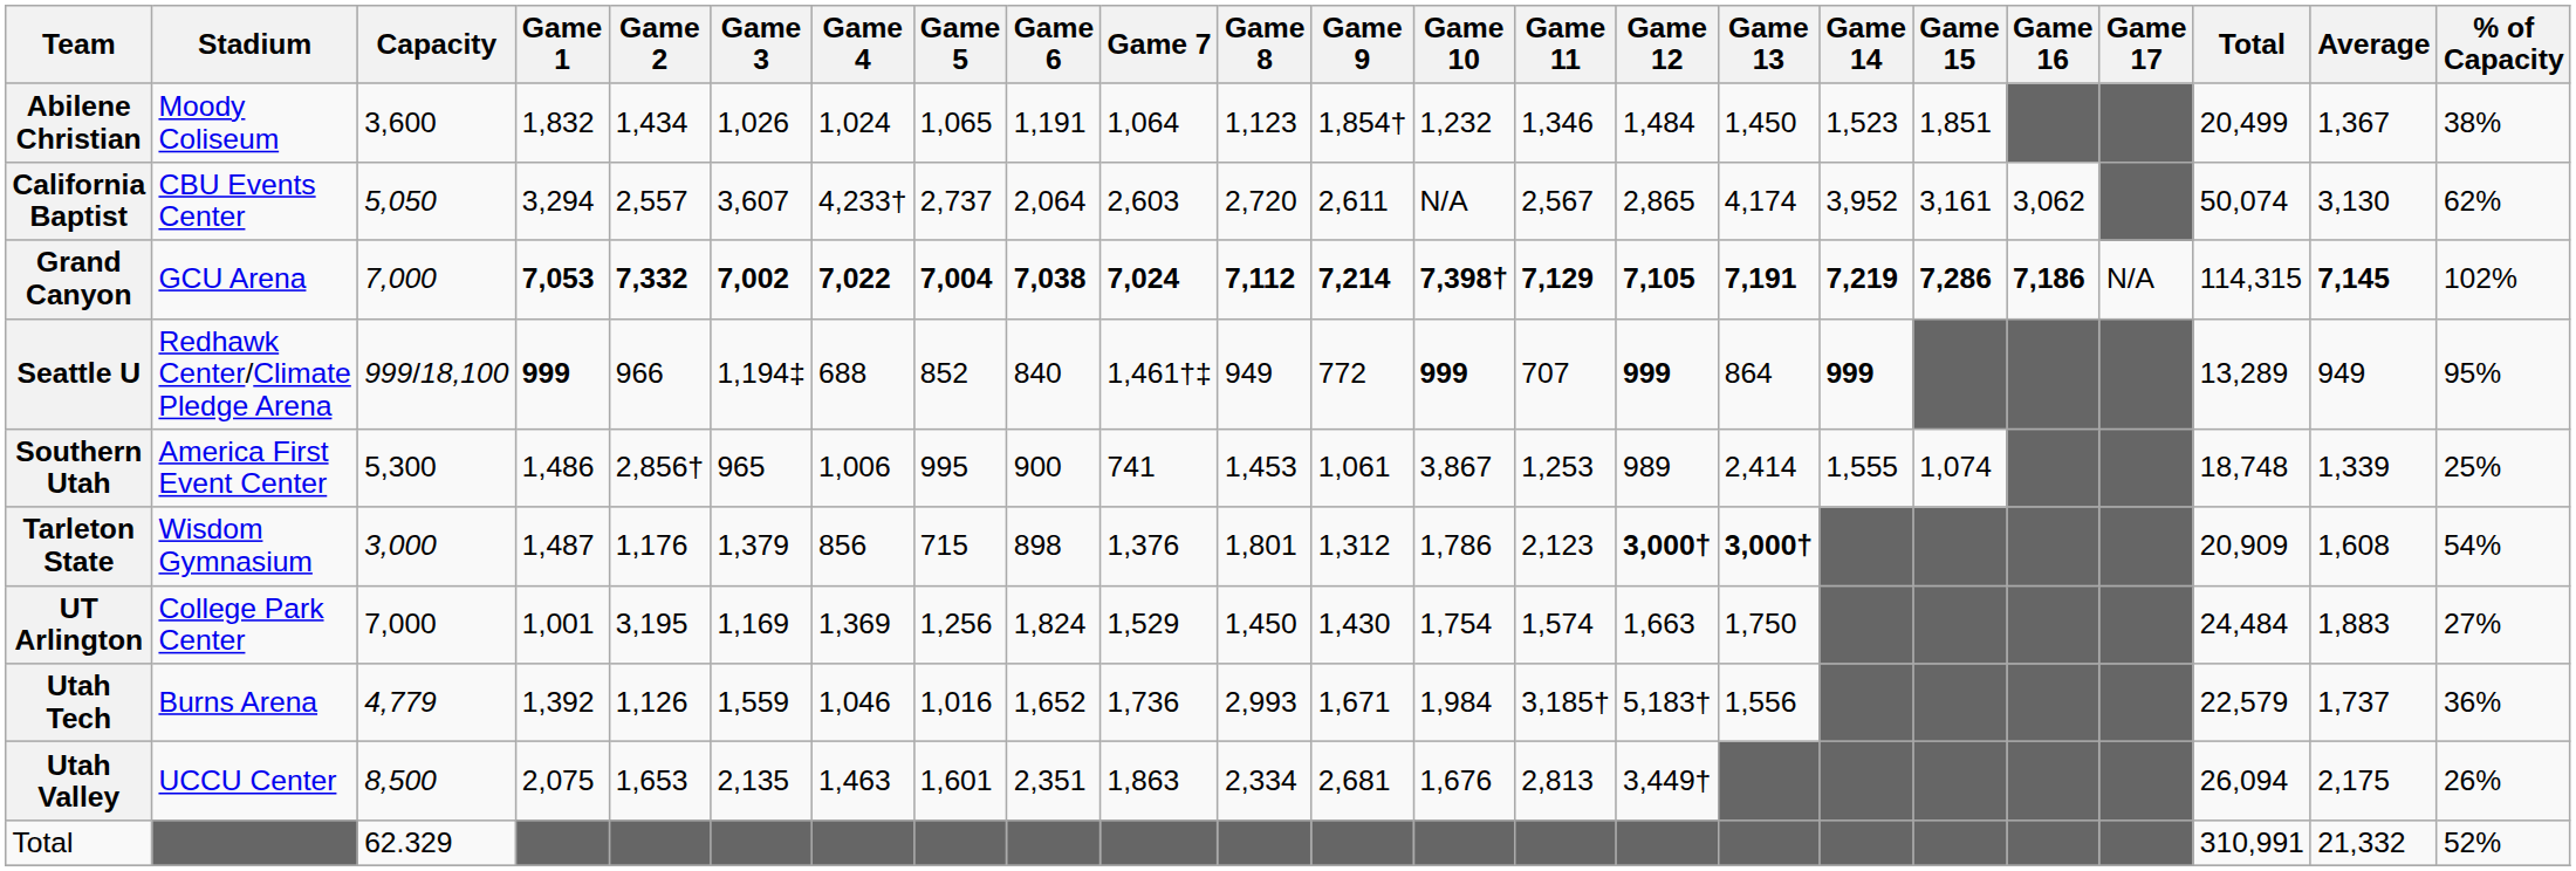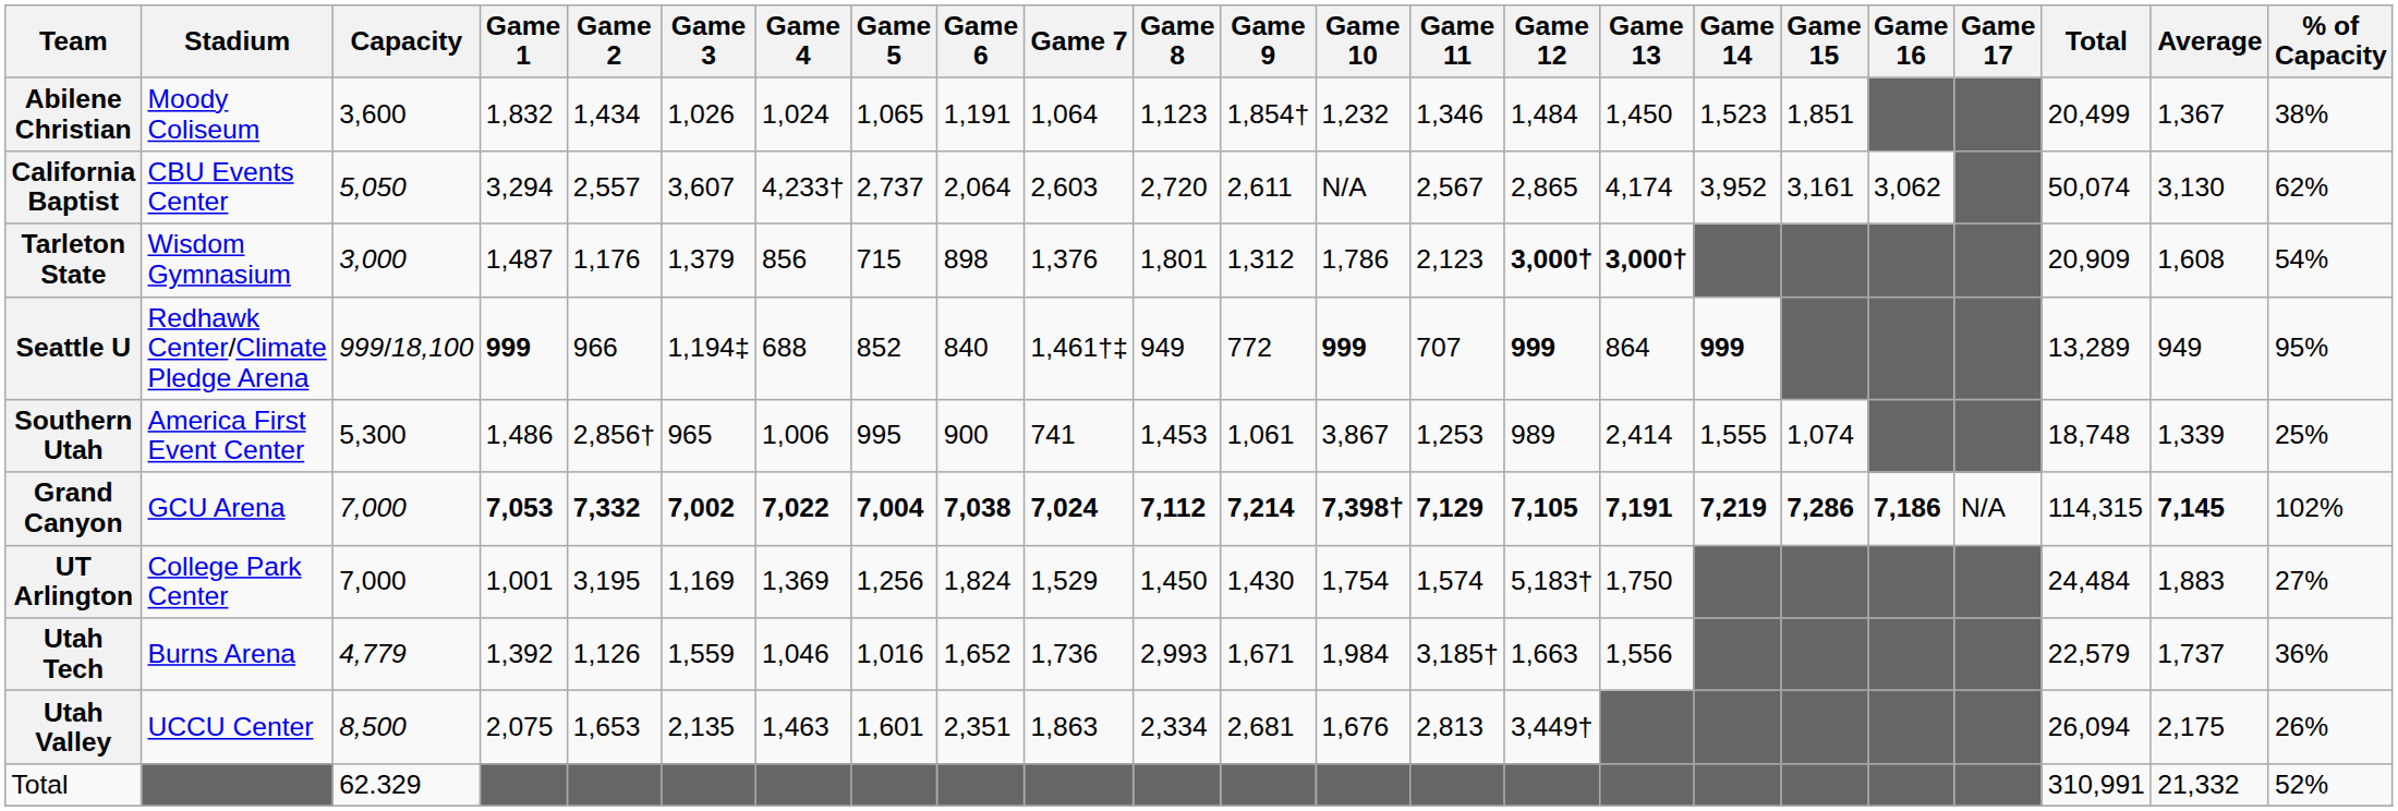rows swapped: Grand Canyon <-> Tarleton State
UT Arlington | Game 12: 1,663 -> 5,183†
Utah Tech | Game 12: 5,183† -> 1,663
